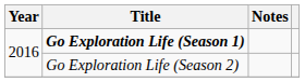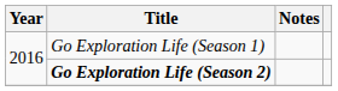Go Exploration Life (Season 1) | Title: bold -> normal
Go Exploration Life (Season 2) | Title: normal -> bold
